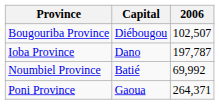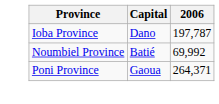- row: Bougouriba Province | Diébougou | 102,507
